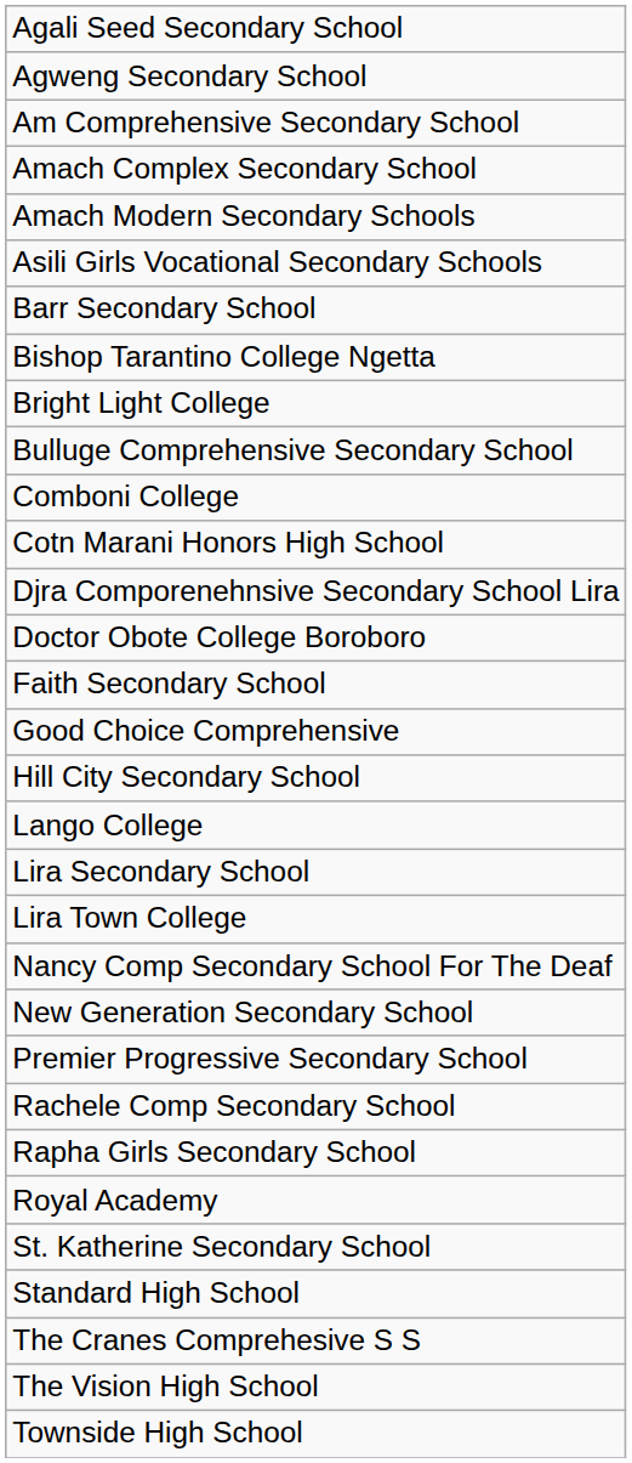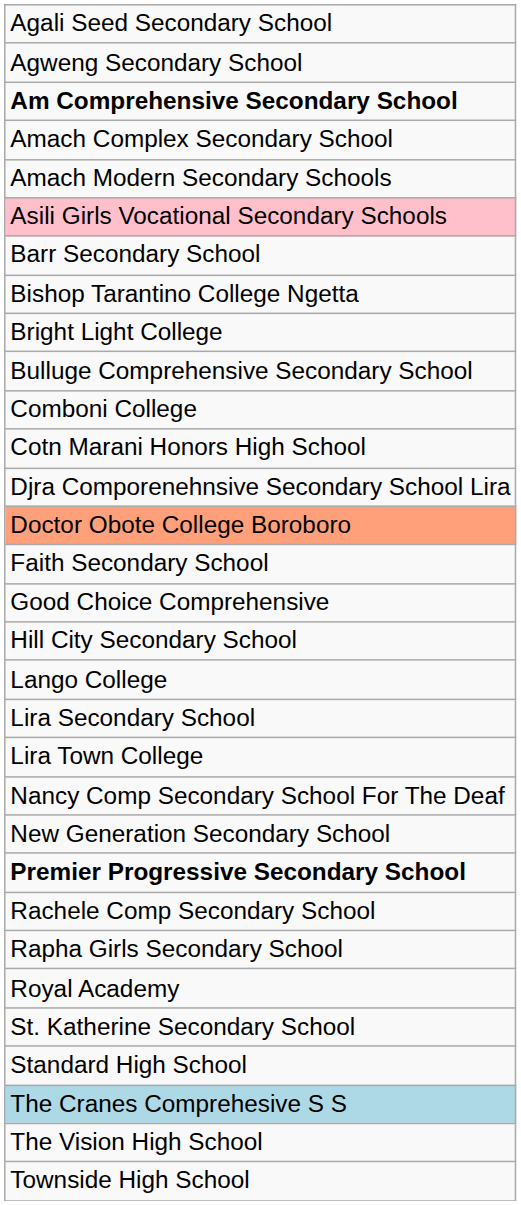row 3 | column 1: normal -> bold
row 6 | column 1: no background -> pink background
row 14 | column 1: no background -> lightsalmon background
row 23 | column 1: normal -> bold
row 29 | column 1: no background -> lightblue background
